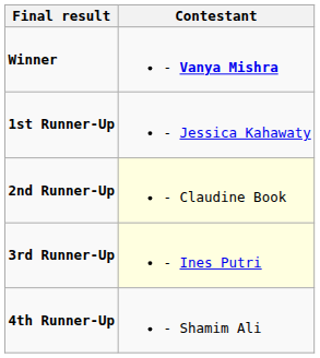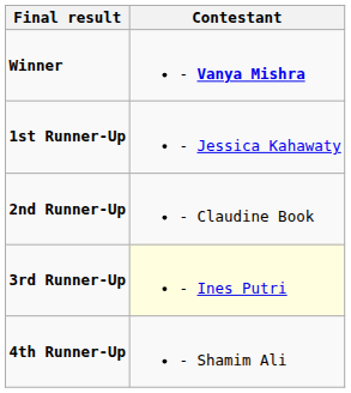2nd Runner-Up | Contestant: lightyellow background -> no background
